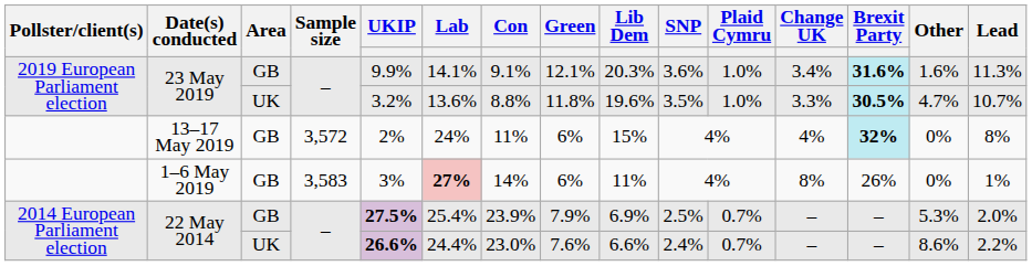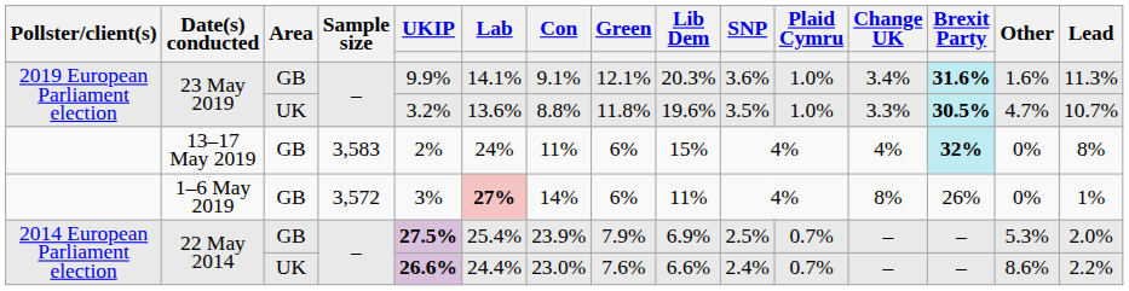13–17 May 2019 | Sample size: 3,572 -> 3,583
1–6 May 2019 | Sample size: 3,583 -> 3,572
